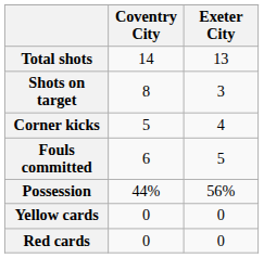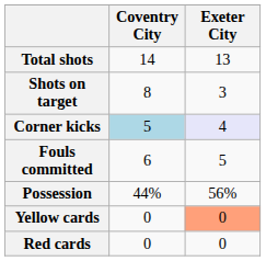Corner kicks | Coventry City: no background -> lightblue background
Corner kicks | Exeter City: no background -> lavender background
Yellow cards | Exeter City: no background -> lightsalmon background
